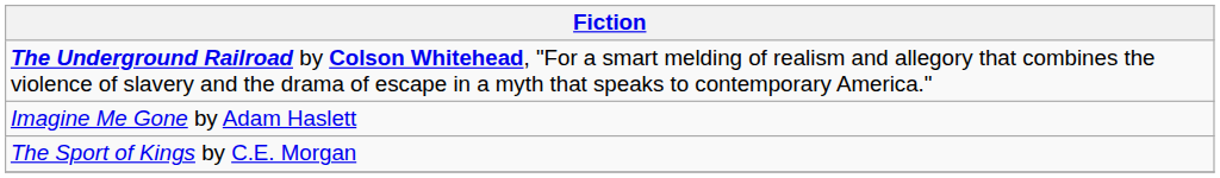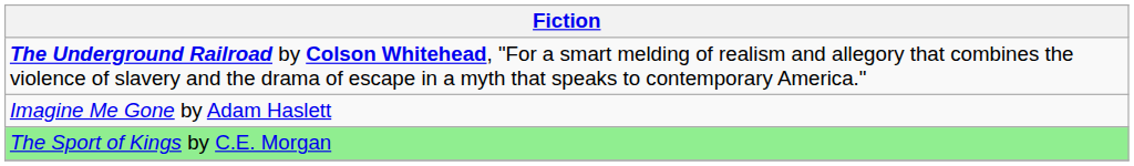row 4 | column 1: no background -> lightgreen background
